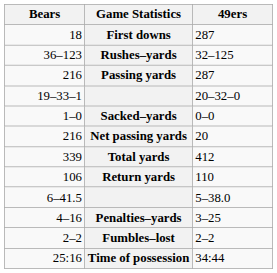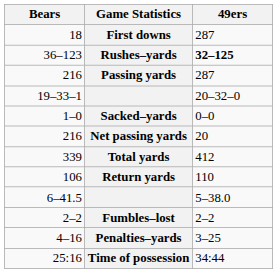Rushes–yards | 49ers: normal -> bold
rows swapped: Fumbles–lost <-> Penalties–yards
